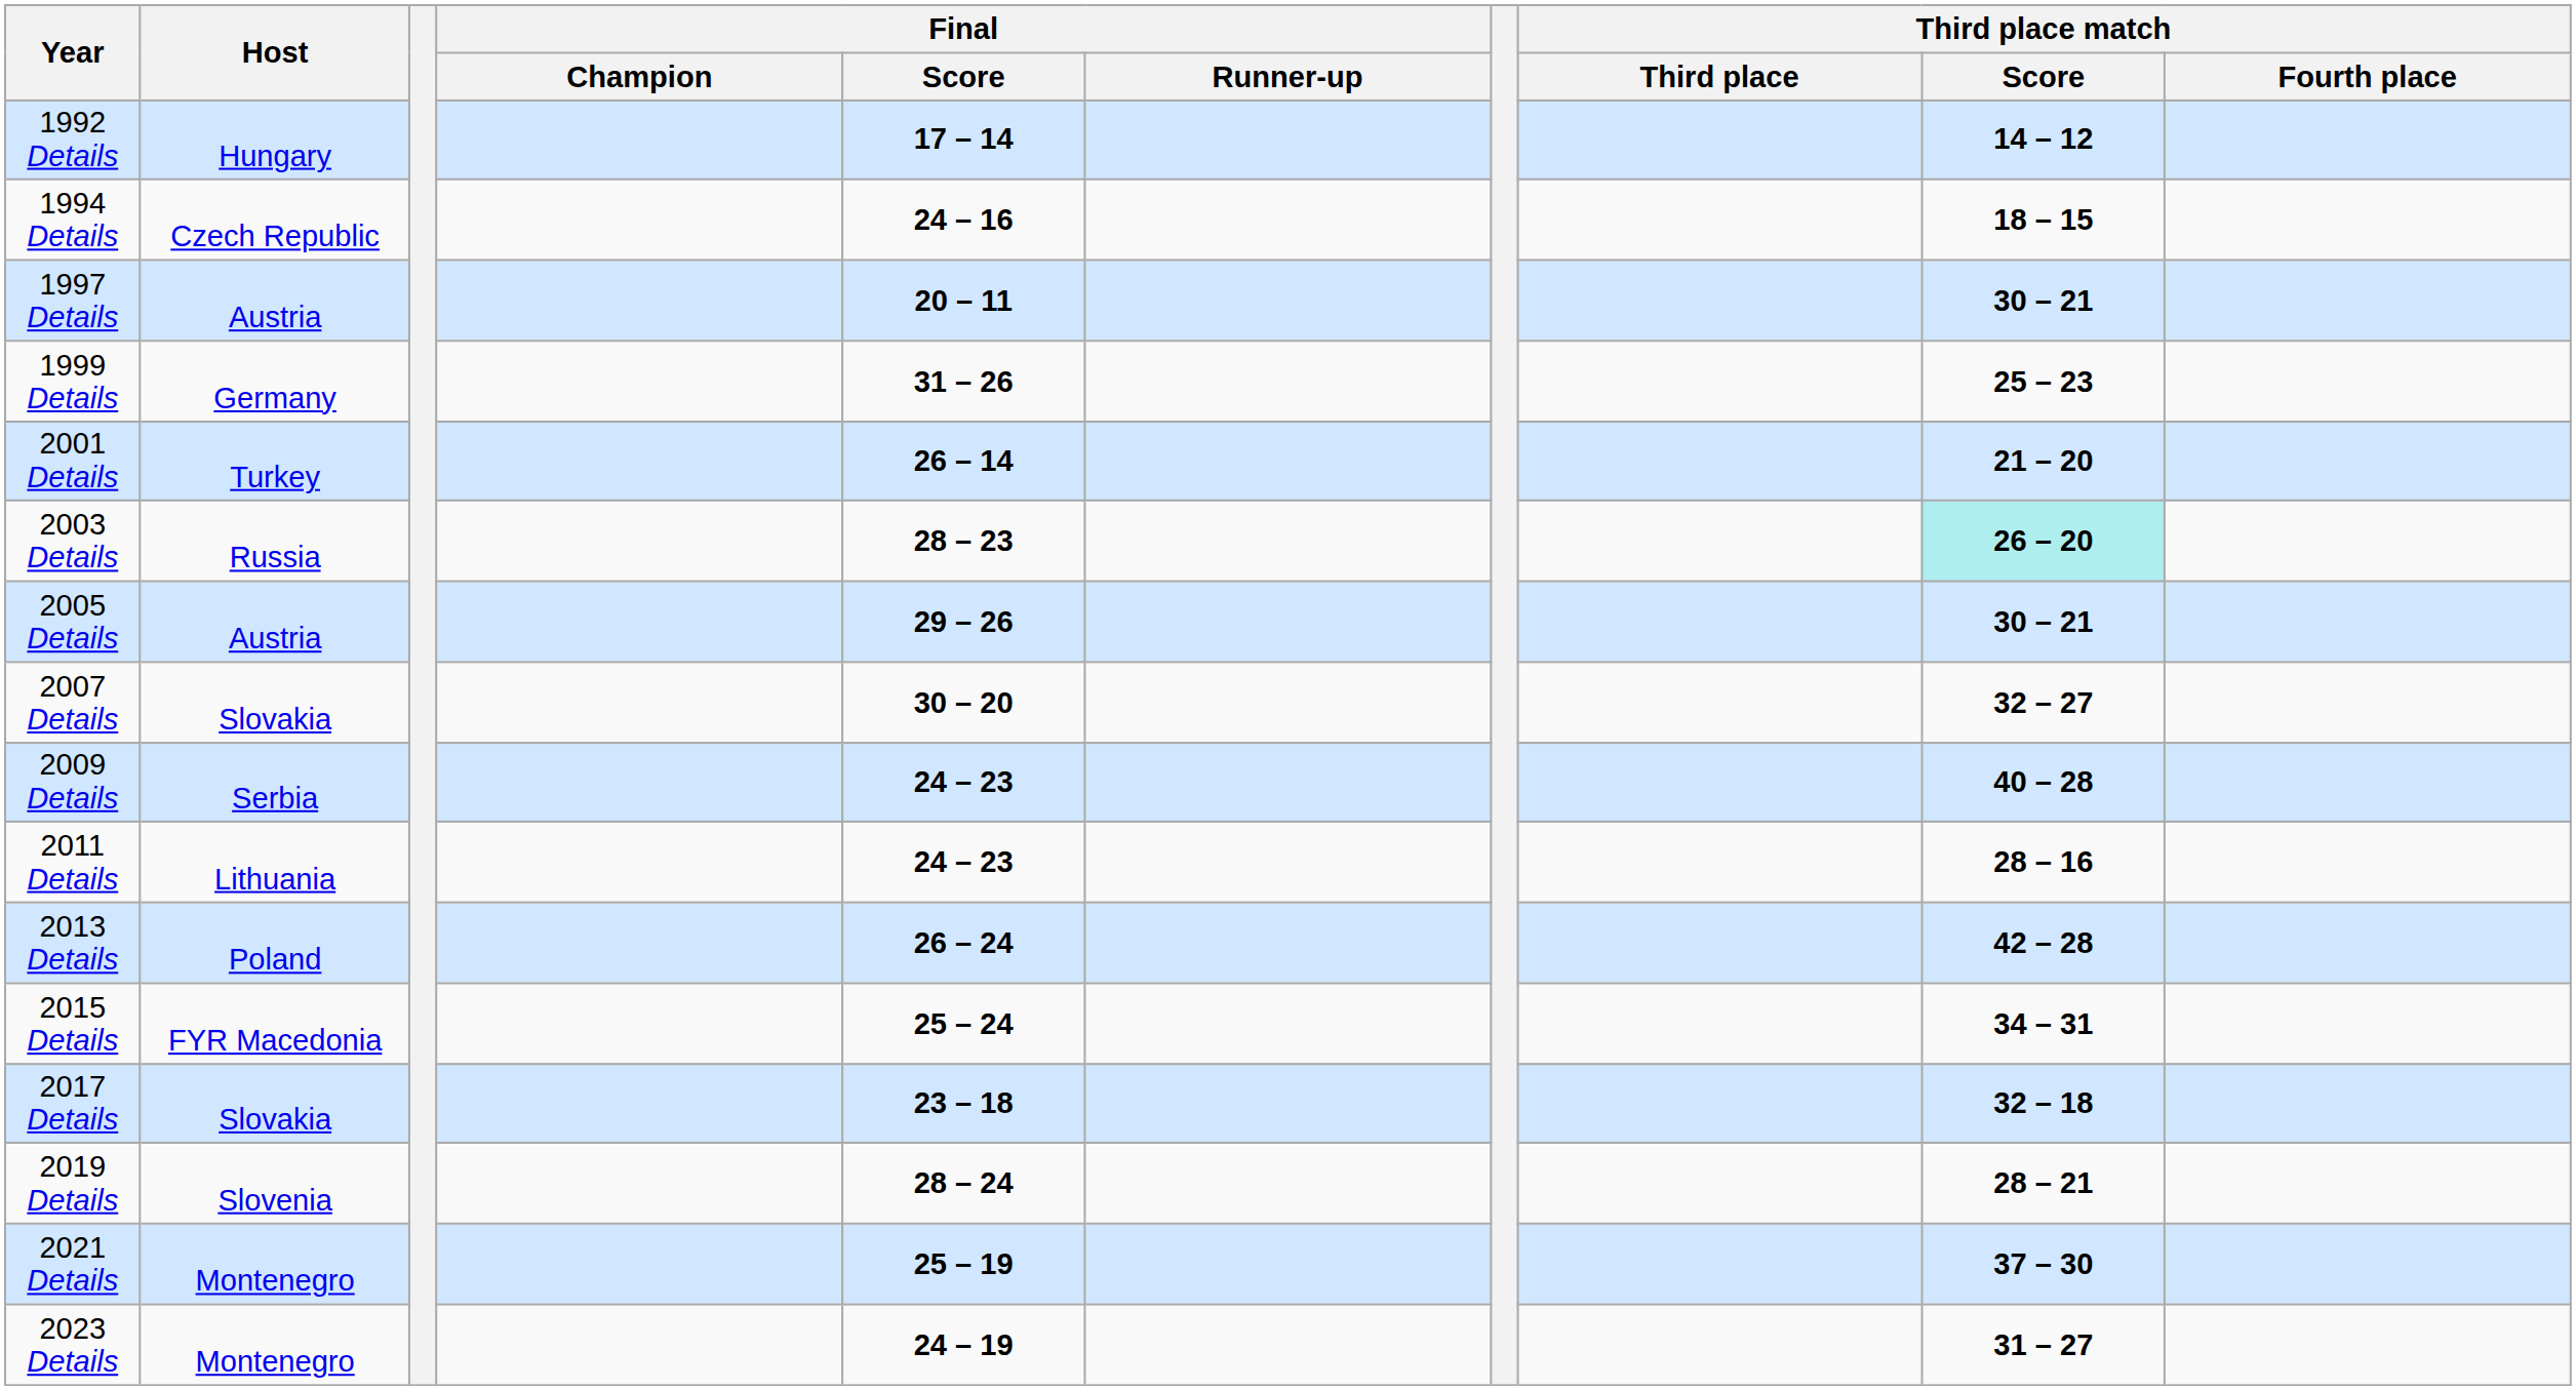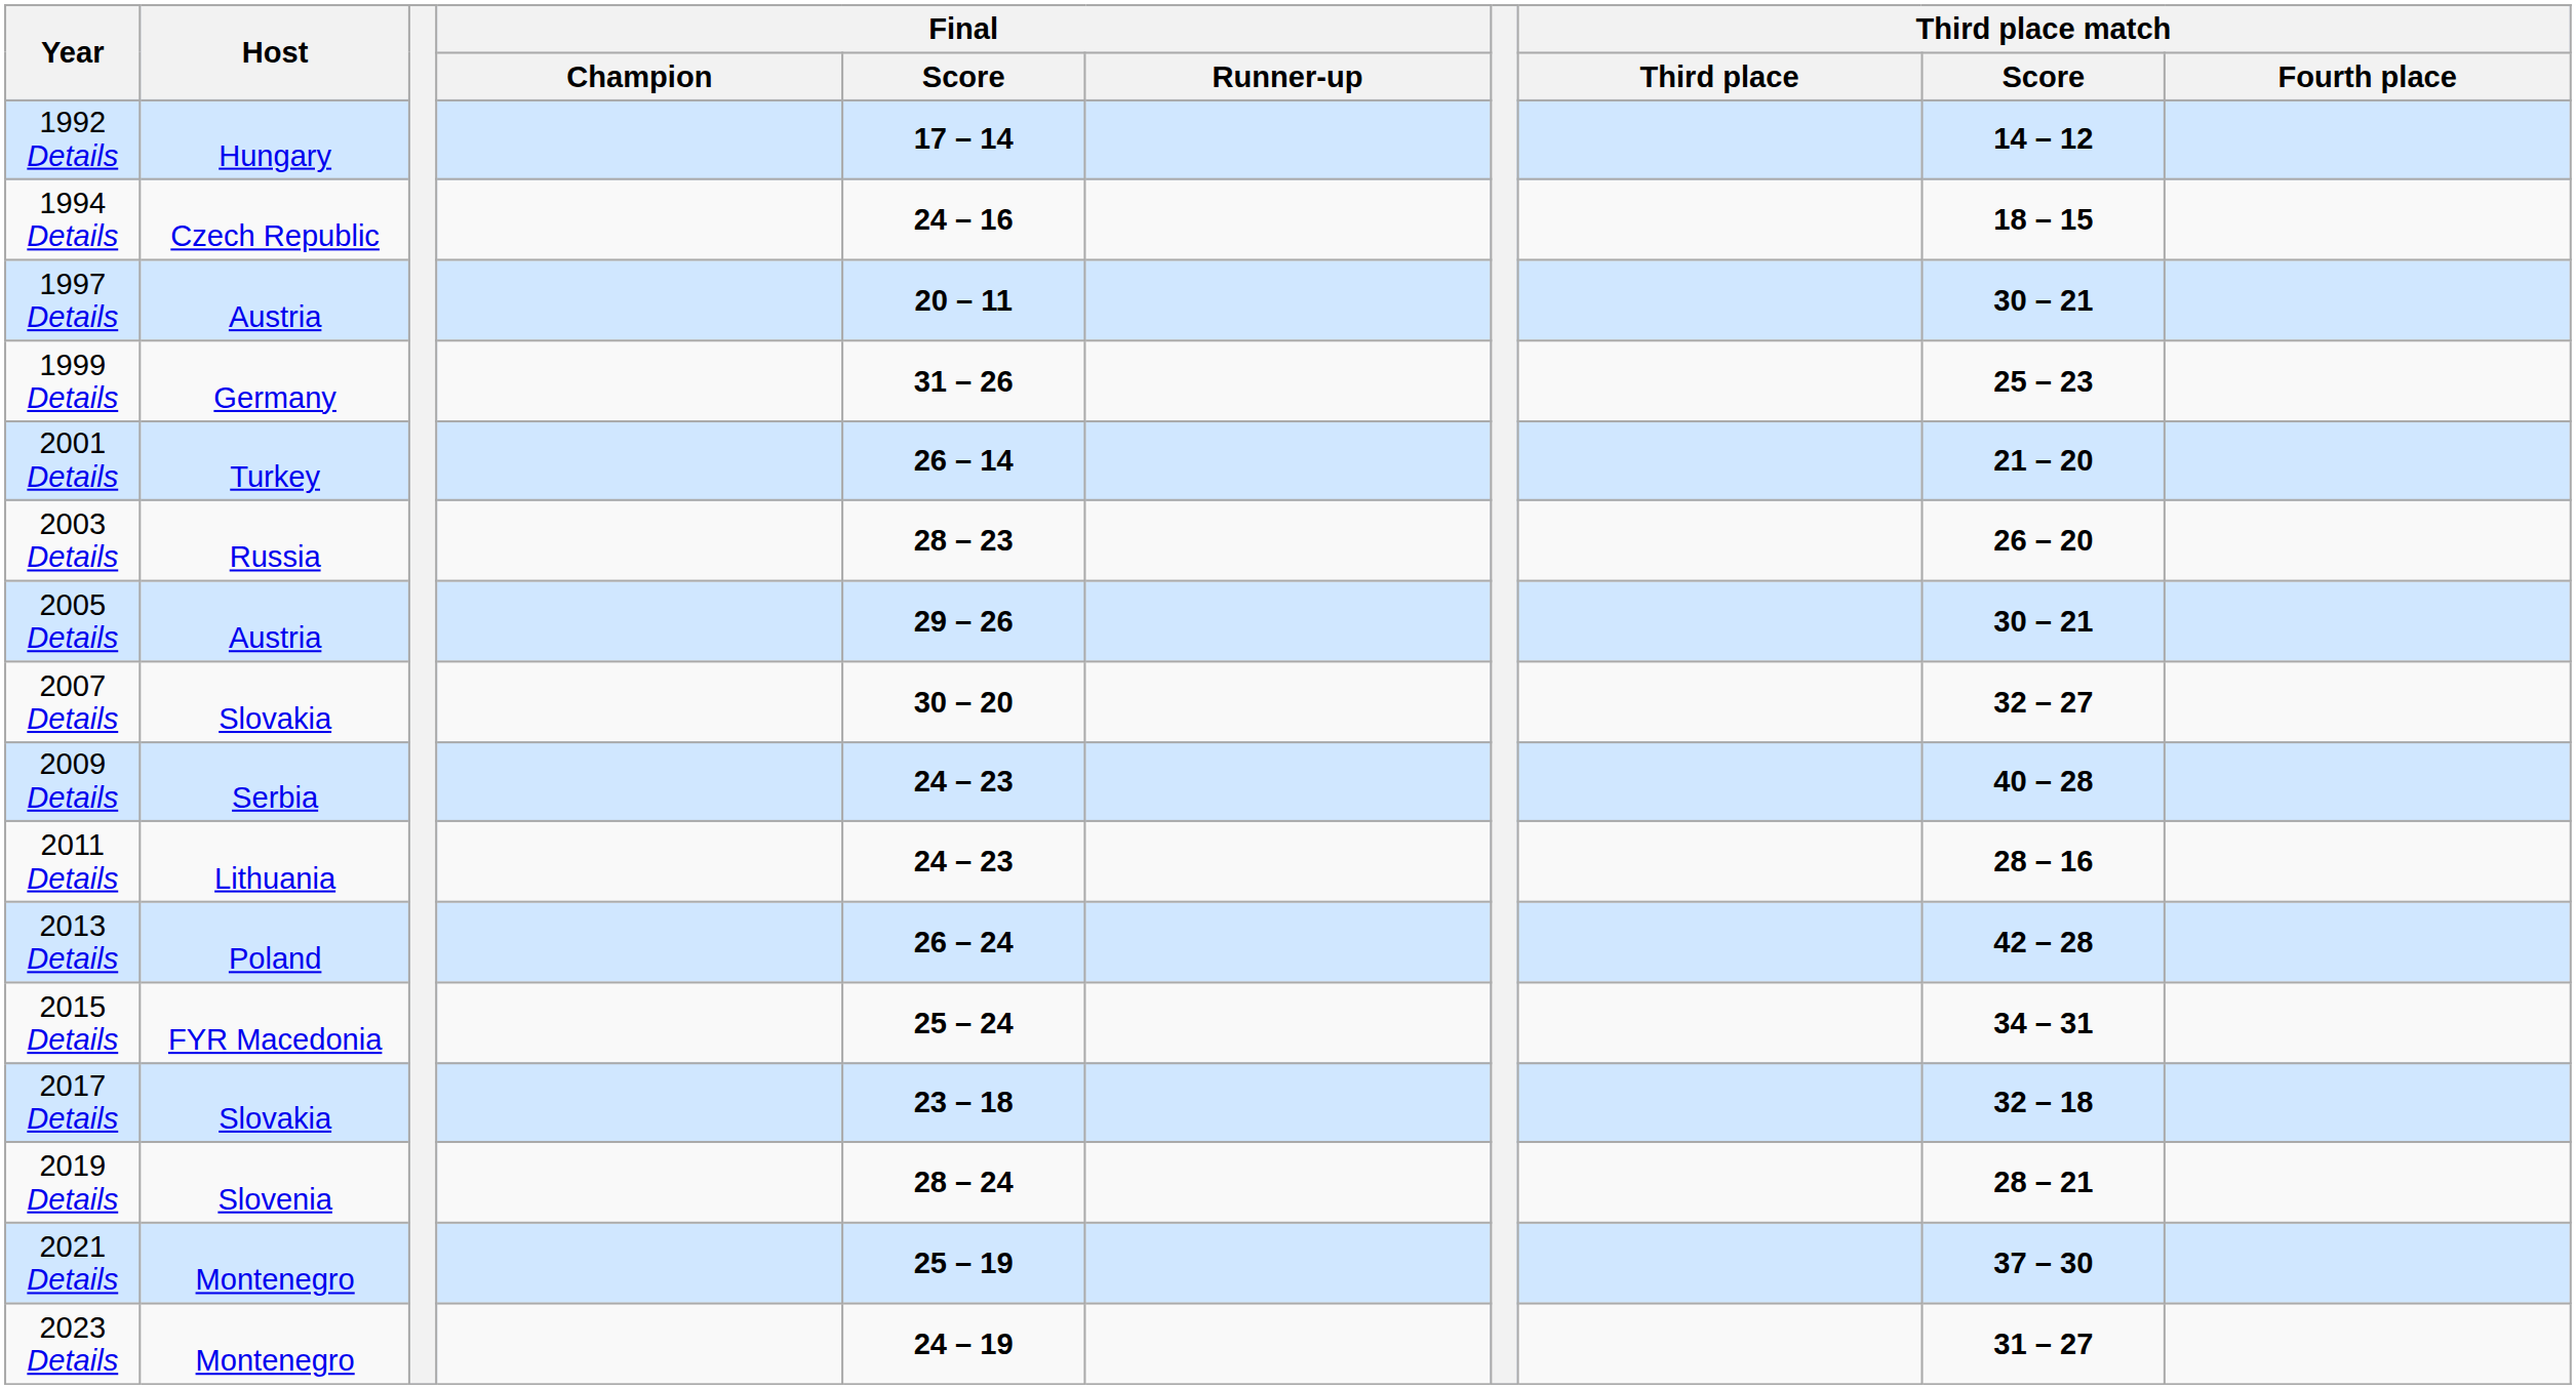2003 Details | Third place match / Score: paleturquoise background -> no background
